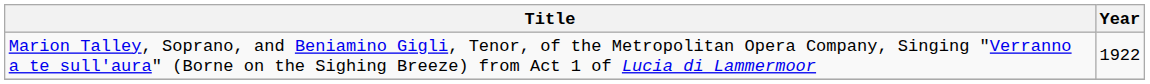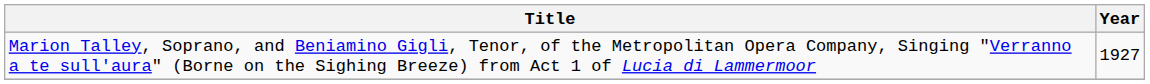row 2 | Year: 1922 -> 1927
